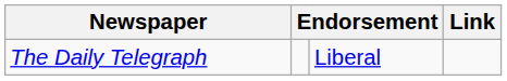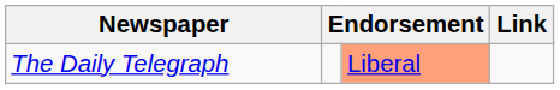The Daily Telegraph | column 3: no background -> lightsalmon background
